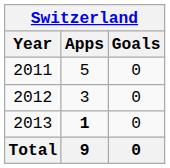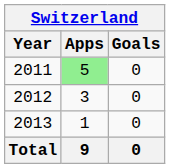2011 | Apps: no background -> lightgreen background
2013 | Apps: bold -> normal
